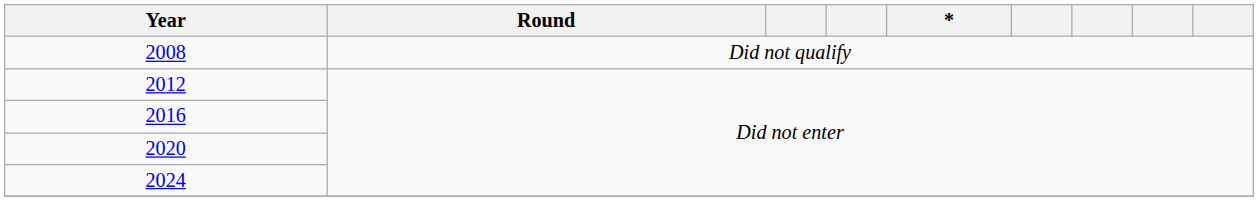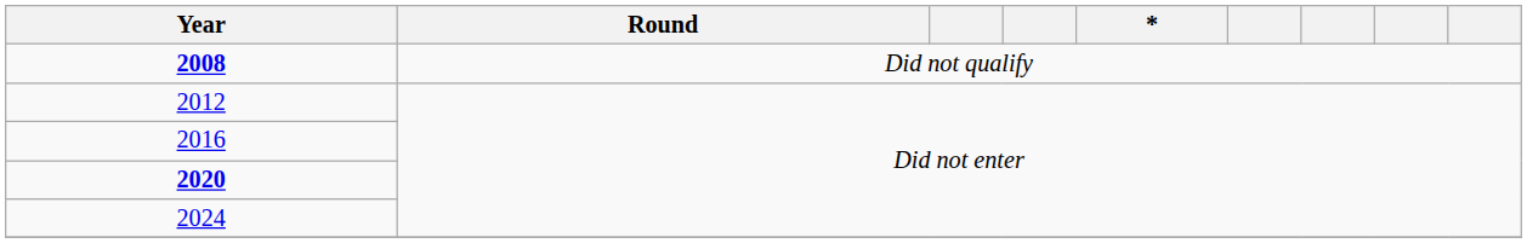2008 | Year: normal -> bold
2020 | Year: normal -> bold
